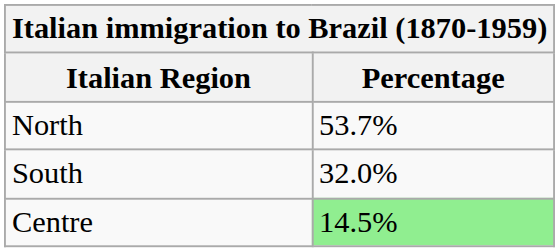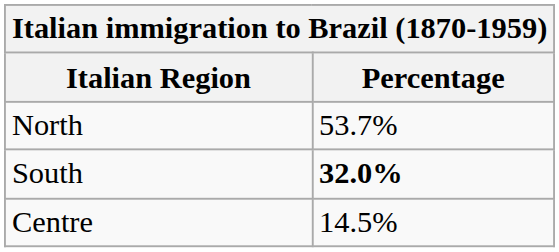South | Percentage: normal -> bold
Centre | Percentage: lightgreen background -> no background
